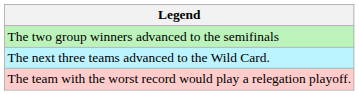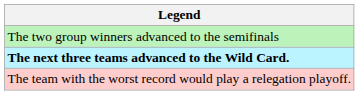row 3 | column 1: normal -> bold
